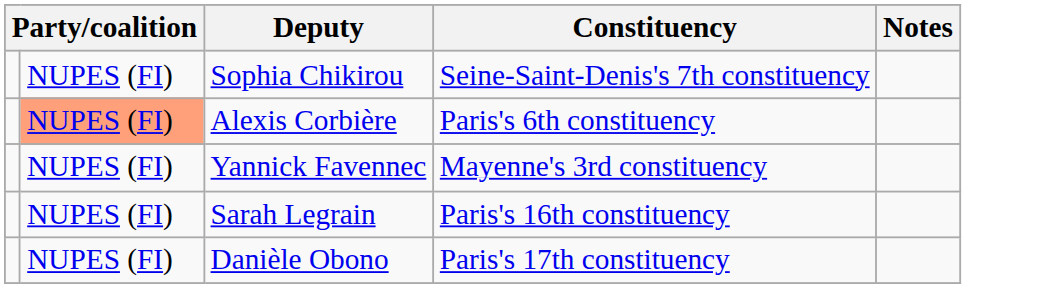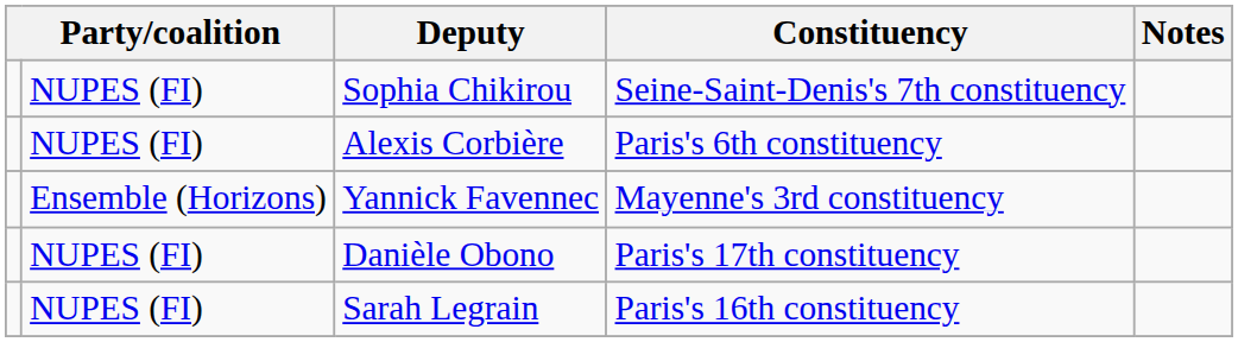Alexis Corbière | column 2: lightsalmon background -> no background
Yannick Favennec | column 2: NUPES (FI) -> Ensemble (Horizons)
rows swapped: Sarah Legrain <-> Danièle Obono
